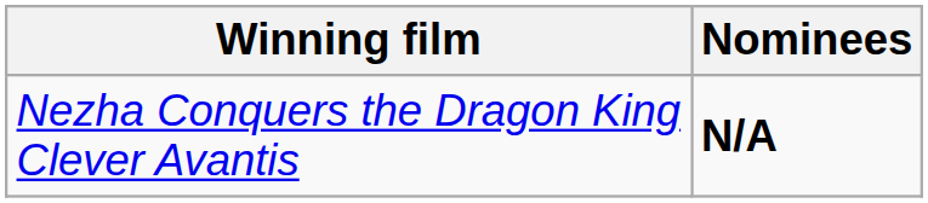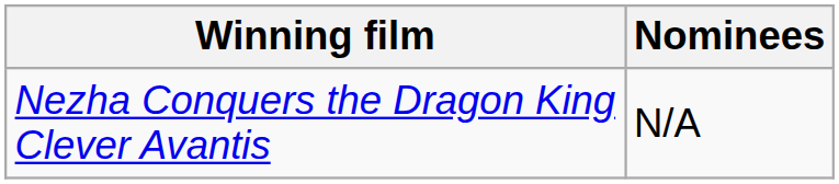Nezha Conquers the Dragon King Clever Avantis | Nominees: bold -> normal
